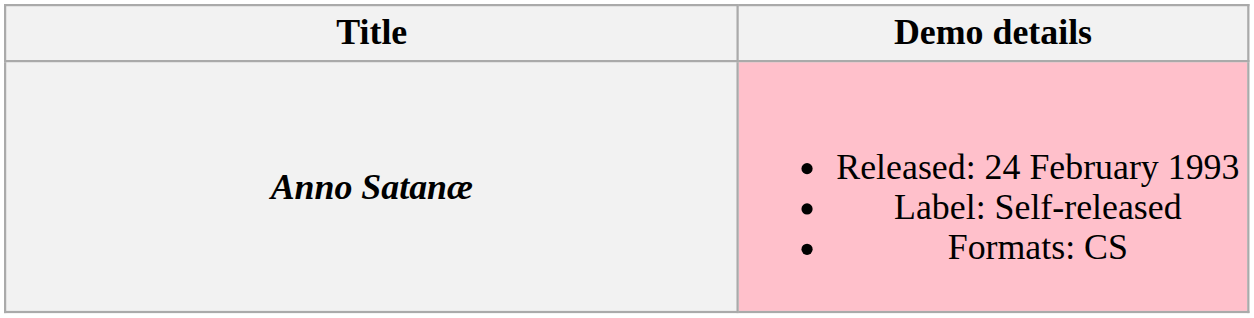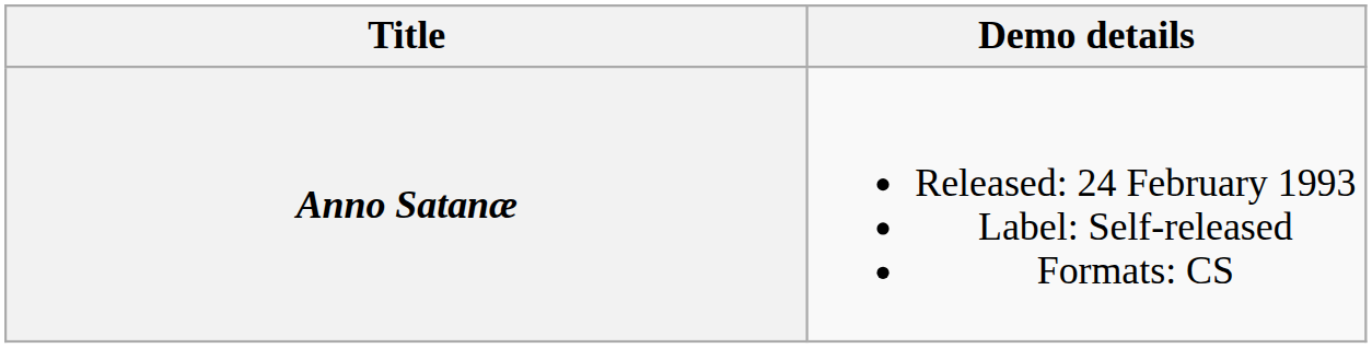Anno Satanæ | Demo details: pink background -> no background
